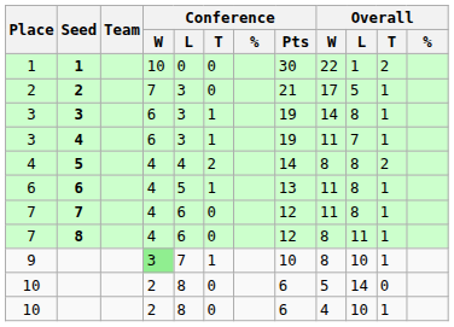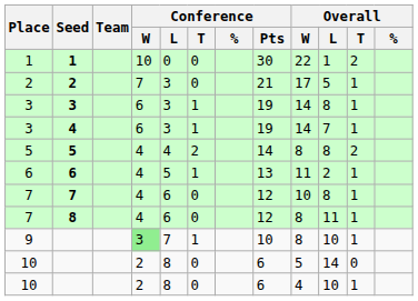row 6 | Overall / W: 11 -> 14
row 7 | Place: 4 -> 5
row 8 | Overall / L: 8 -> 2
row 9 | Overall / W: 11 -> 10
